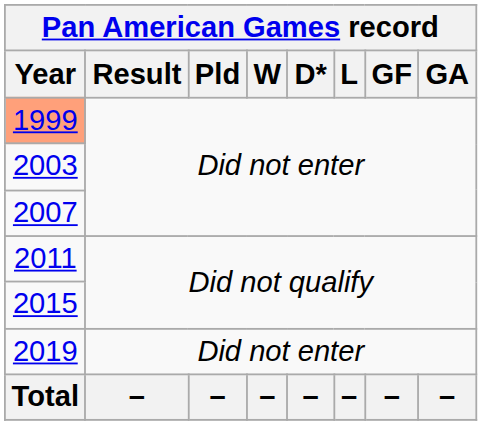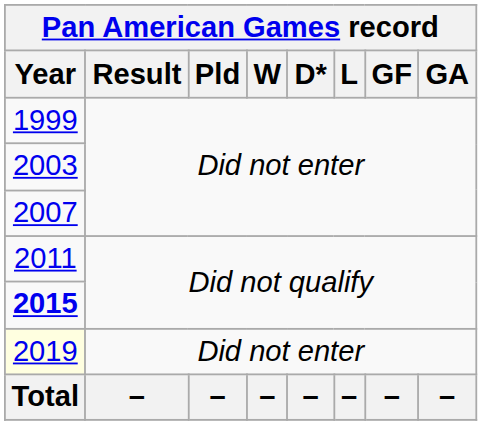1999 | Year: lightsalmon background -> no background
2015 | Year: normal -> bold
2019 | Year: no background -> lightyellow background
